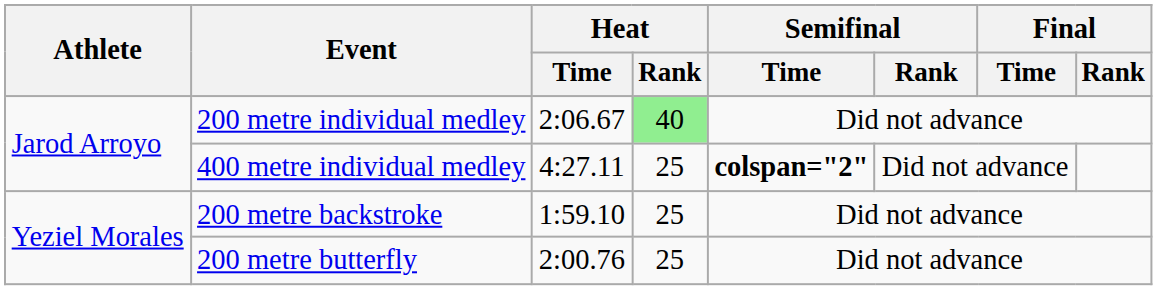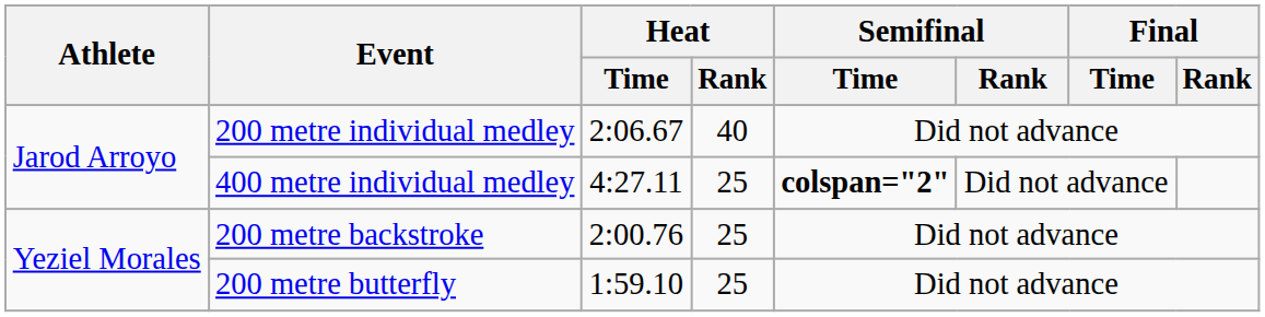200 metre individual medley | Heat / Rank: lightgreen background -> no background
200 metre backstroke | Heat / Time: 1:59.10 -> 2:00.76
200 metre butterfly | Heat / Time: 2:00.76 -> 1:59.10
